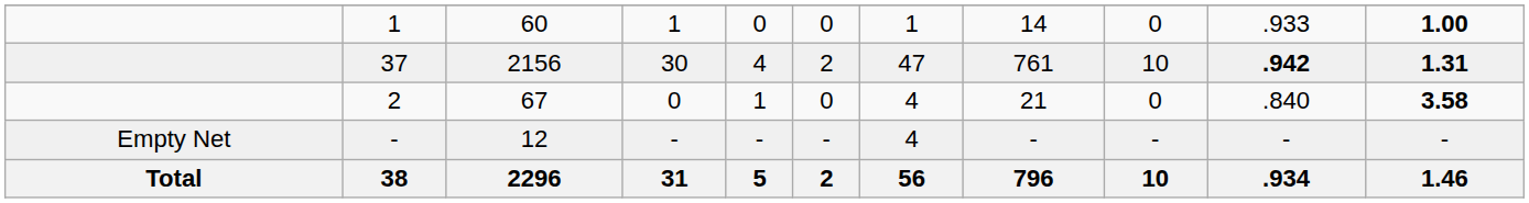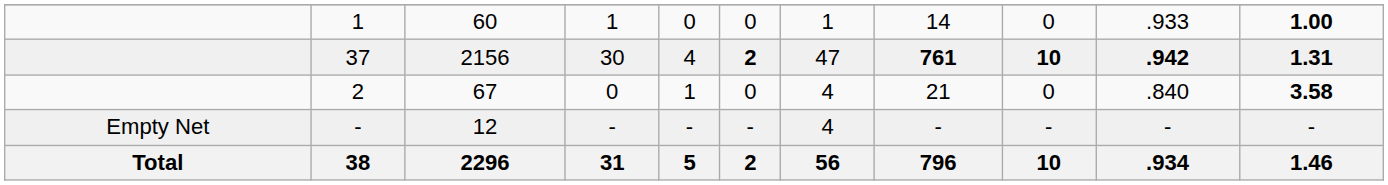37 | column 6: normal -> bold
37 | column 8: normal -> bold
37 | column 9: normal -> bold
